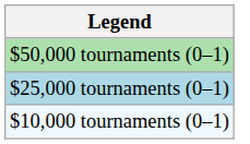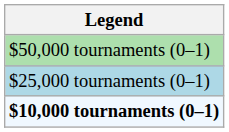row 4 | column 1: normal -> bold
